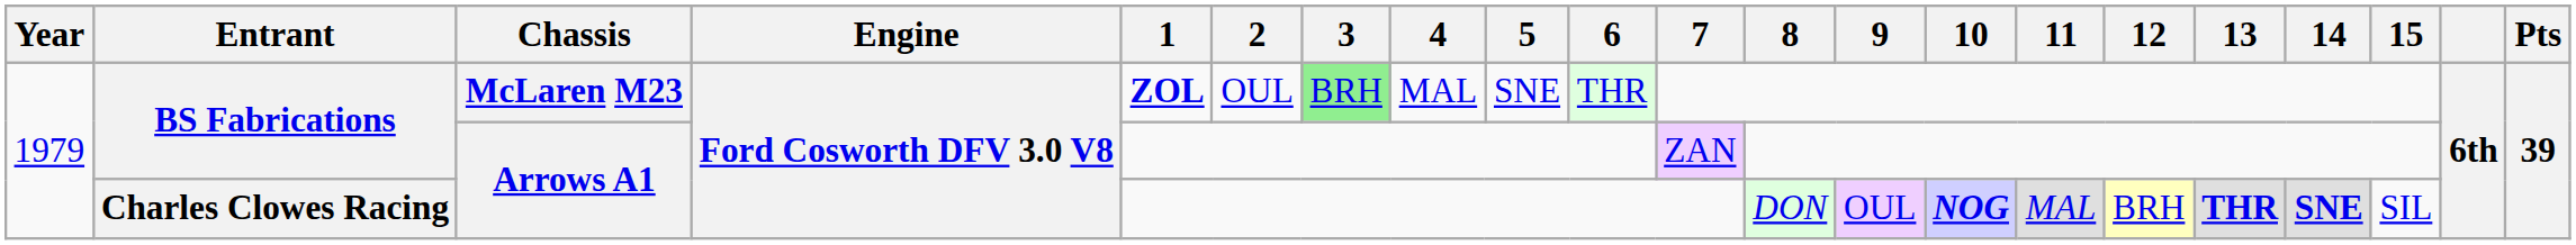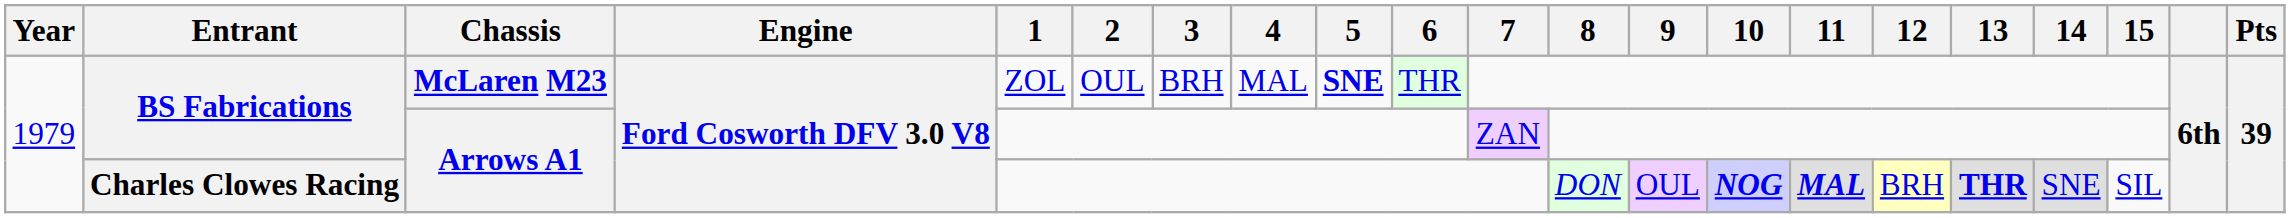BS Fabrications / McLaren M23 | 1: bold -> normal
BS Fabrications / McLaren M23 | 3: lightgreen background -> no background
BS Fabrications / McLaren M23 | 5: normal -> bold
Charles Clowes Racing | 11: normal -> bold
Charles Clowes Racing | 14: bold -> normal
